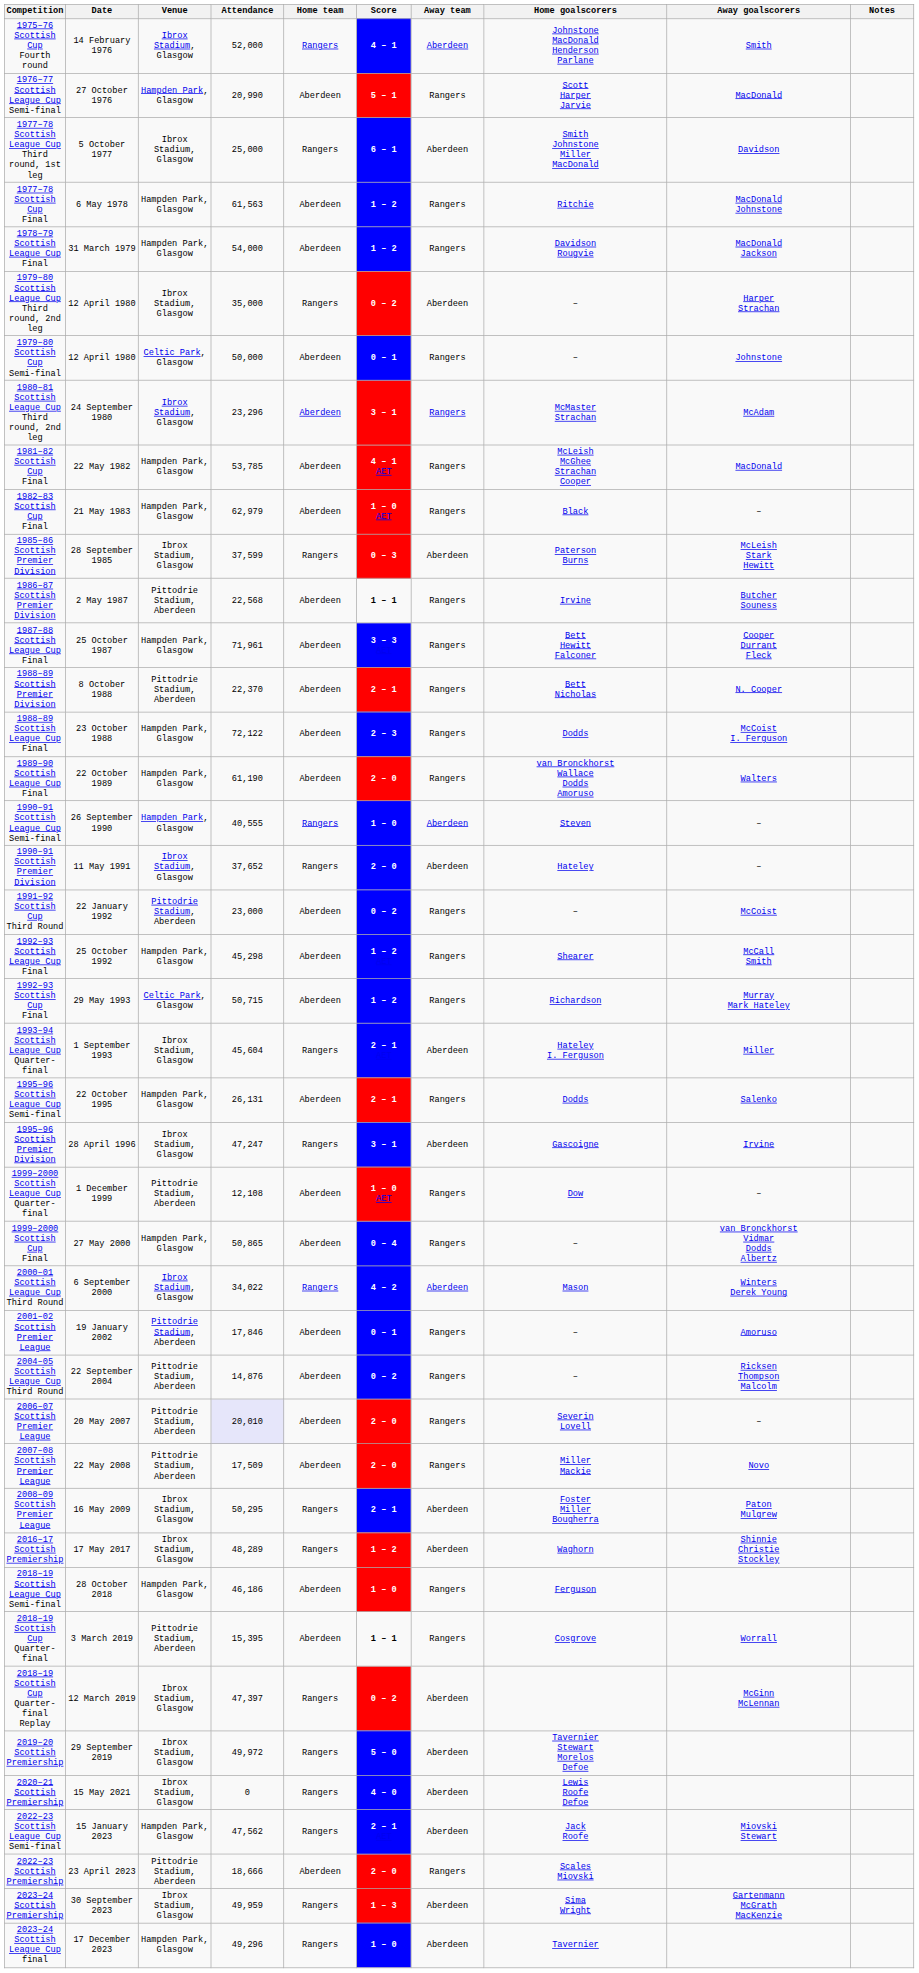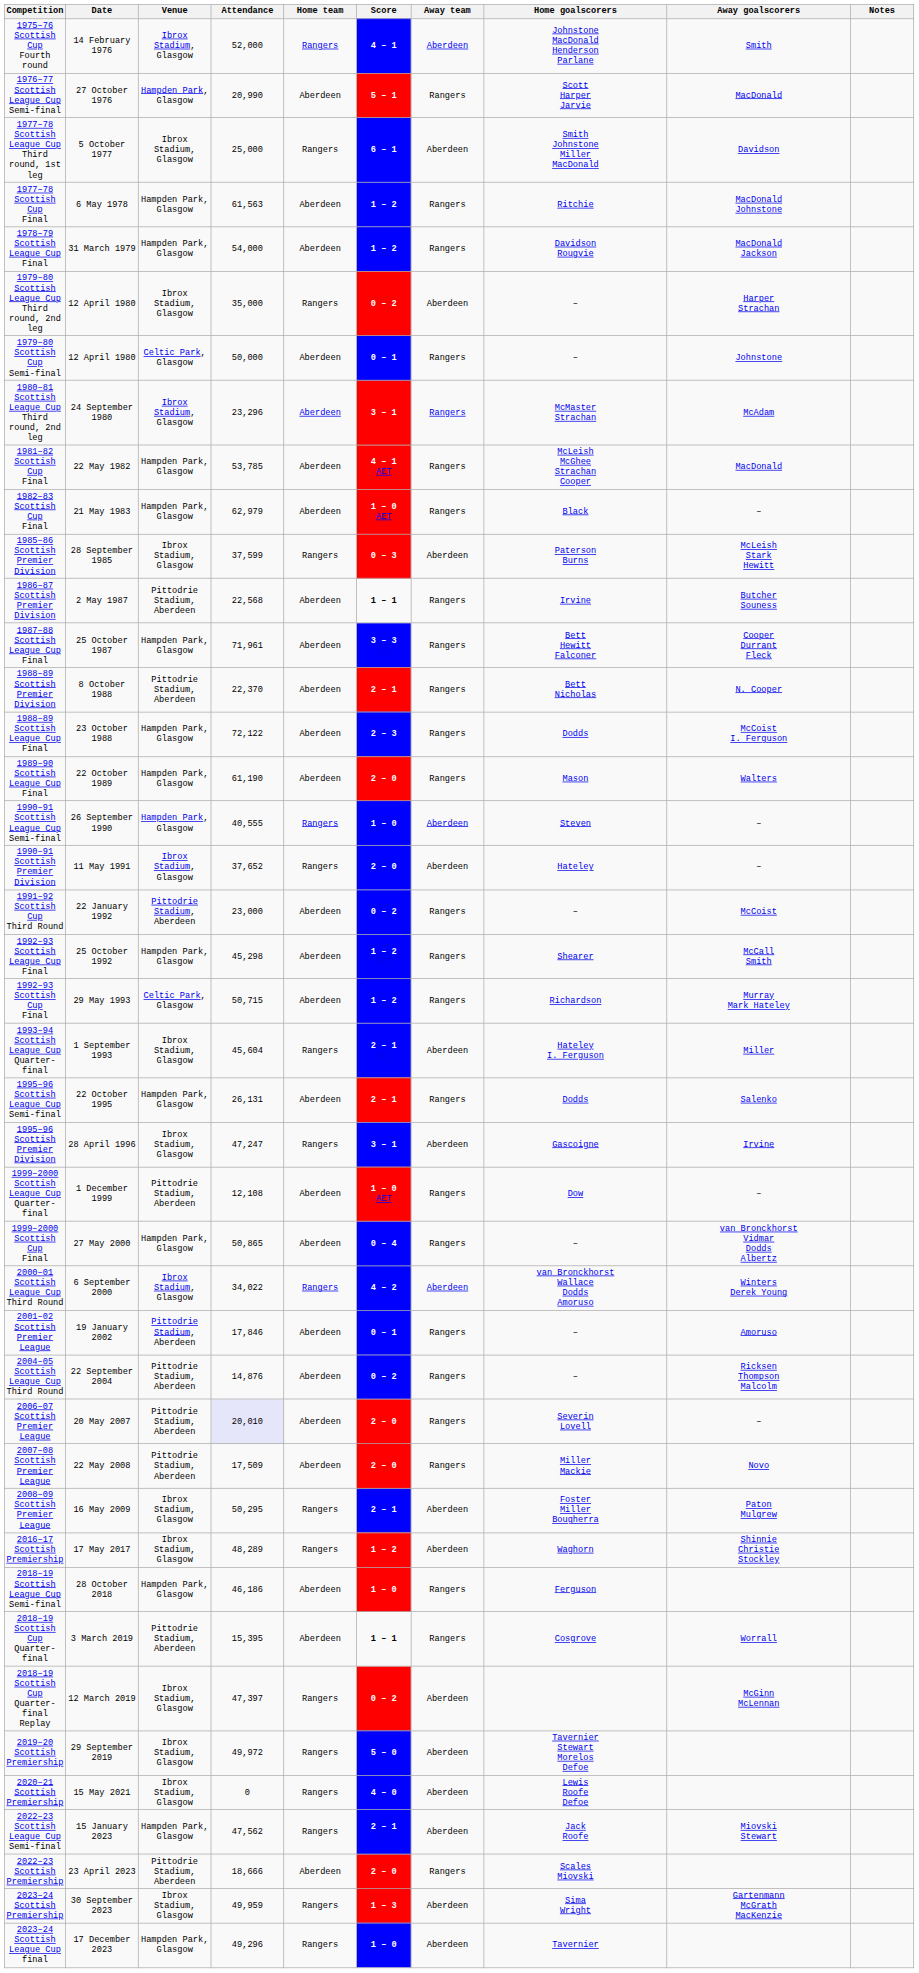1989–90 Scottish League Cup Final | Home goalscorers: van Bronckhorst Wallace Dodds Amoruso -> Mason
2000–01 Scottish League Cup Third Round | Home goalscorers: Mason -> van Bronckhorst Wallace Dodds Amoruso
